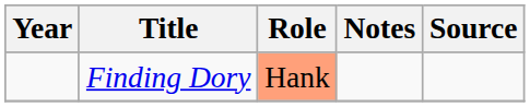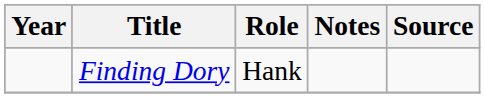Finding Dory | Role: lightsalmon background -> no background
